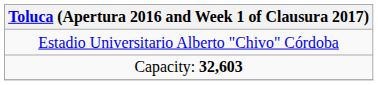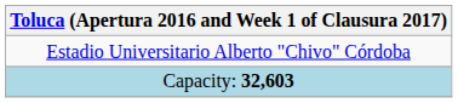row 3 | column 1: no background -> lightblue background
